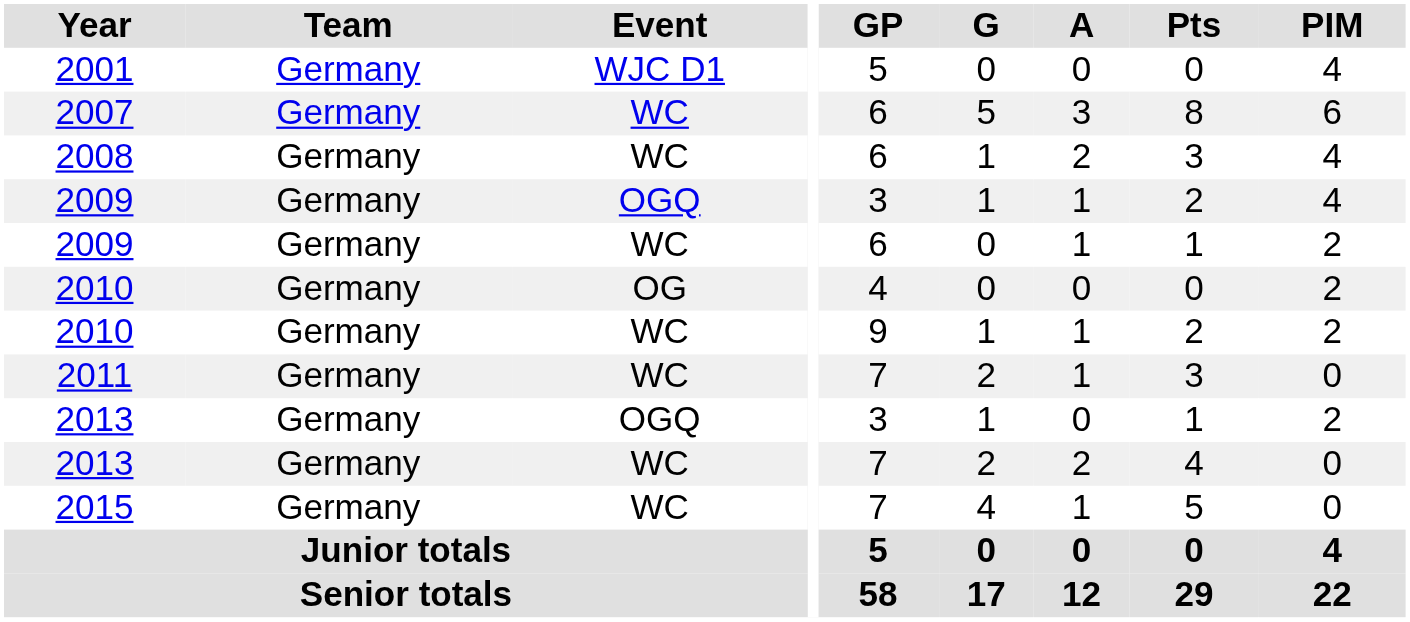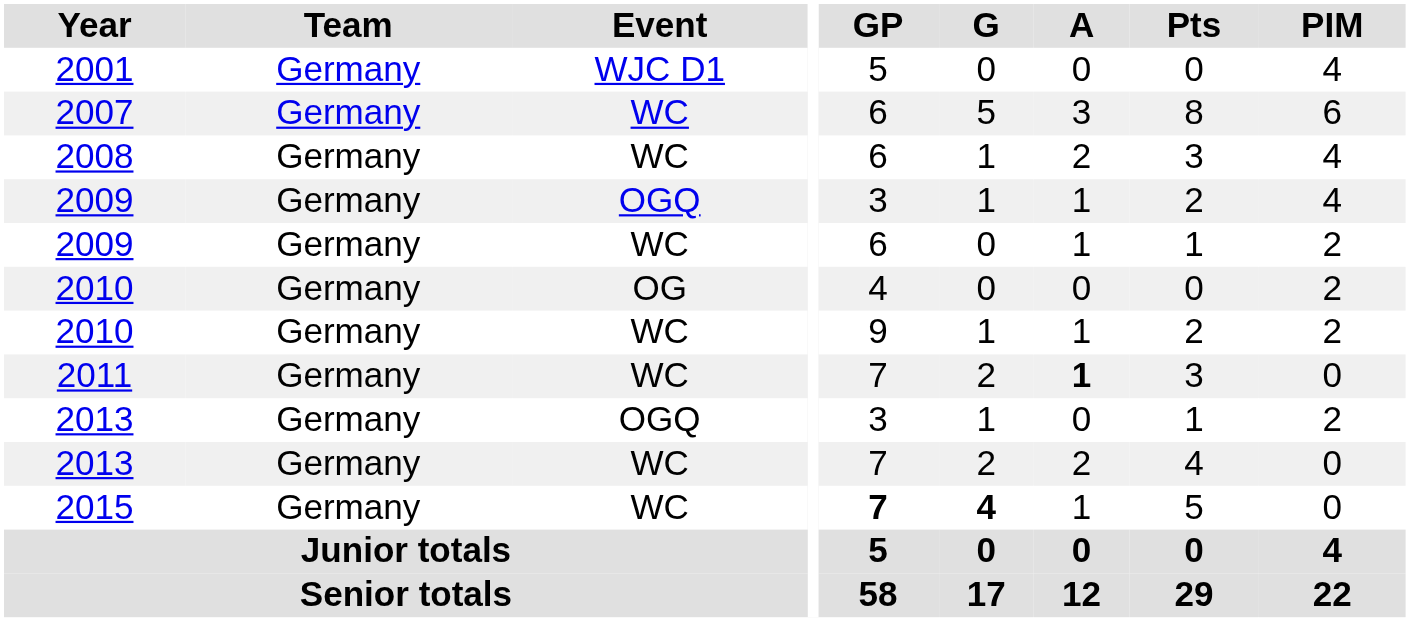2011 | A: normal -> bold
2015 | GP: normal -> bold
2015 | G: normal -> bold
